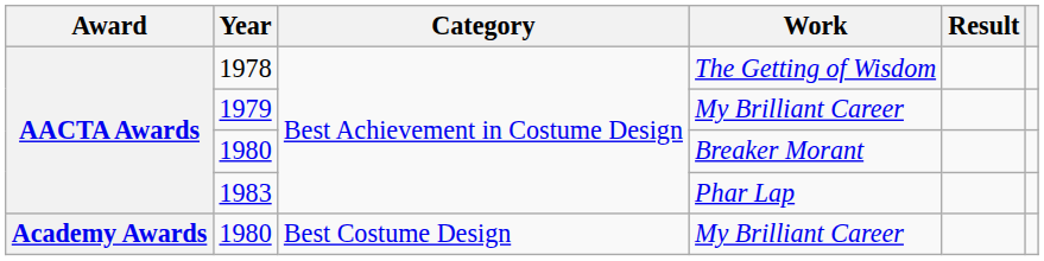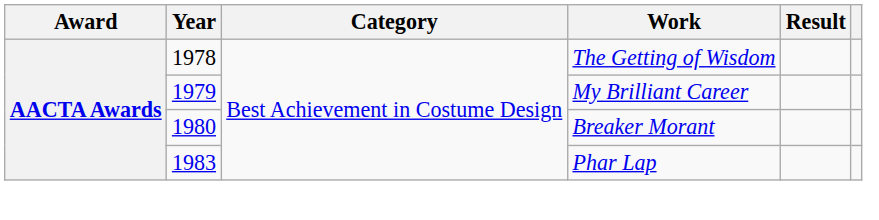- row: Academy Awards | 1980 | Best Costume Design | My Brilliant Career
